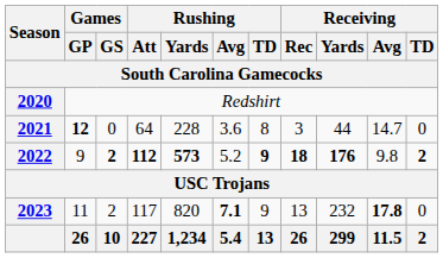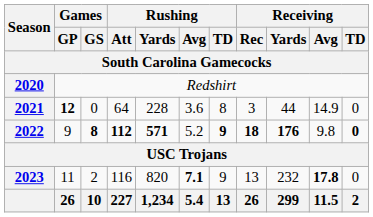2021 | Receiving / Avg / South Carolina Gamecocks: 14.7 -> 14.9
2022 | Games / GS / South Carolina Gamecocks: 2 -> 8
2022 | Rushing / Yards / South Carolina Gamecocks: 573 -> 571
2022 | Receiving / TD / South Carolina Gamecocks: 2 -> 0
2023 | Rushing / Att / South Carolina Gamecocks: 117 -> 116
